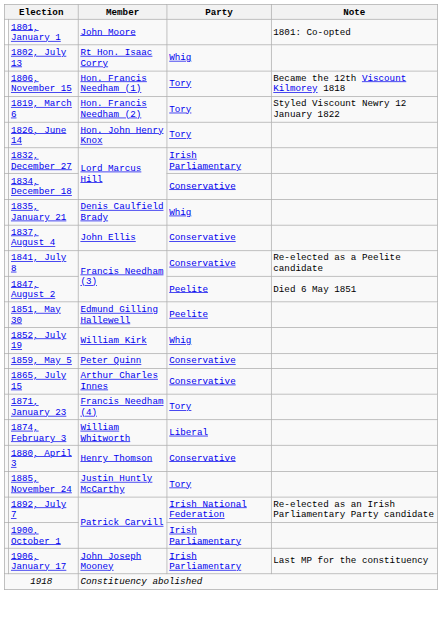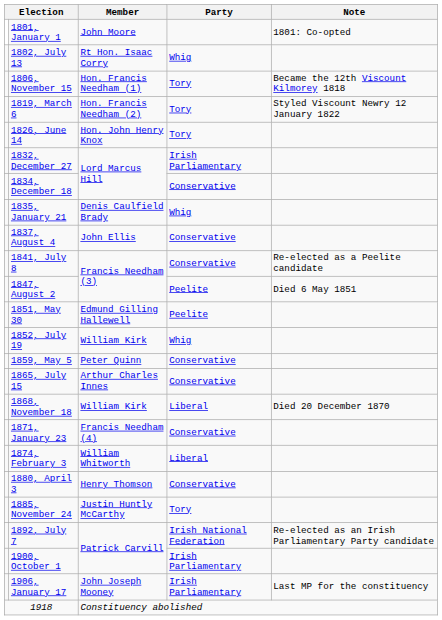+ row: 1868, November 18 | William Kirk | Liberal | Died 20 December 1870
1871, January 23 | Party: Tory -> Conservative
